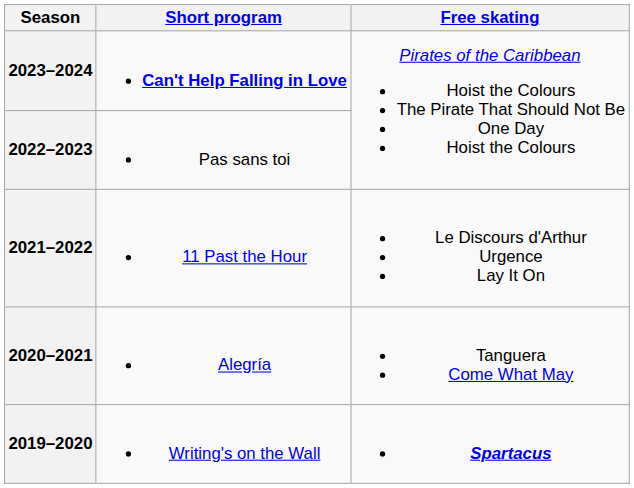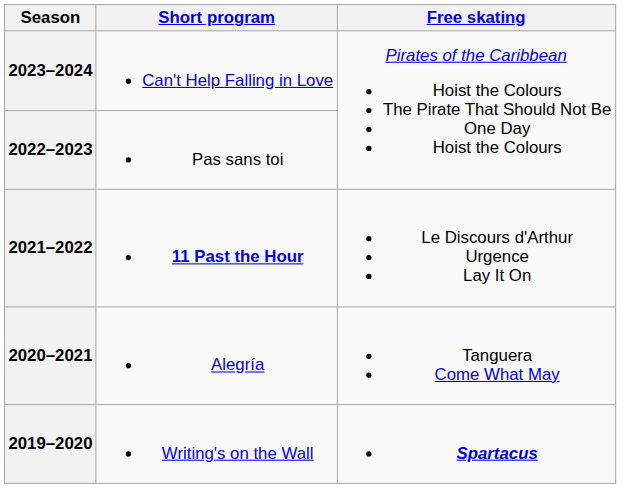2023–2024 | Short program: bold -> normal
2021–2022 | Short program: normal -> bold
